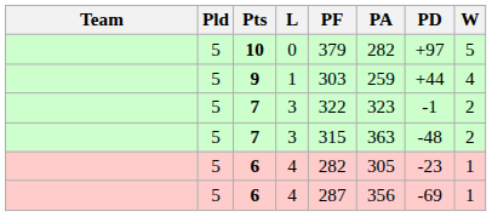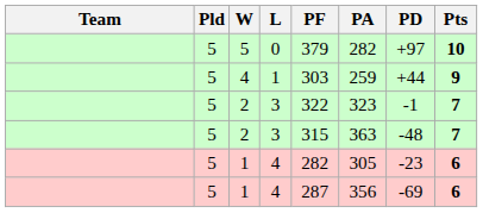columns swapped: W <-> Pts
